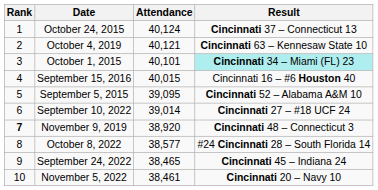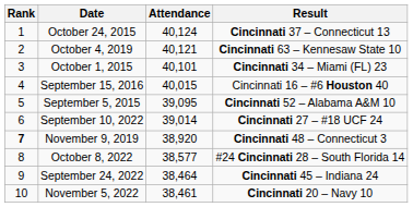October 1, 2015 | Result: paleturquoise background -> no background
September 24, 2022 | Attendance: 38,465 -> 38,464
